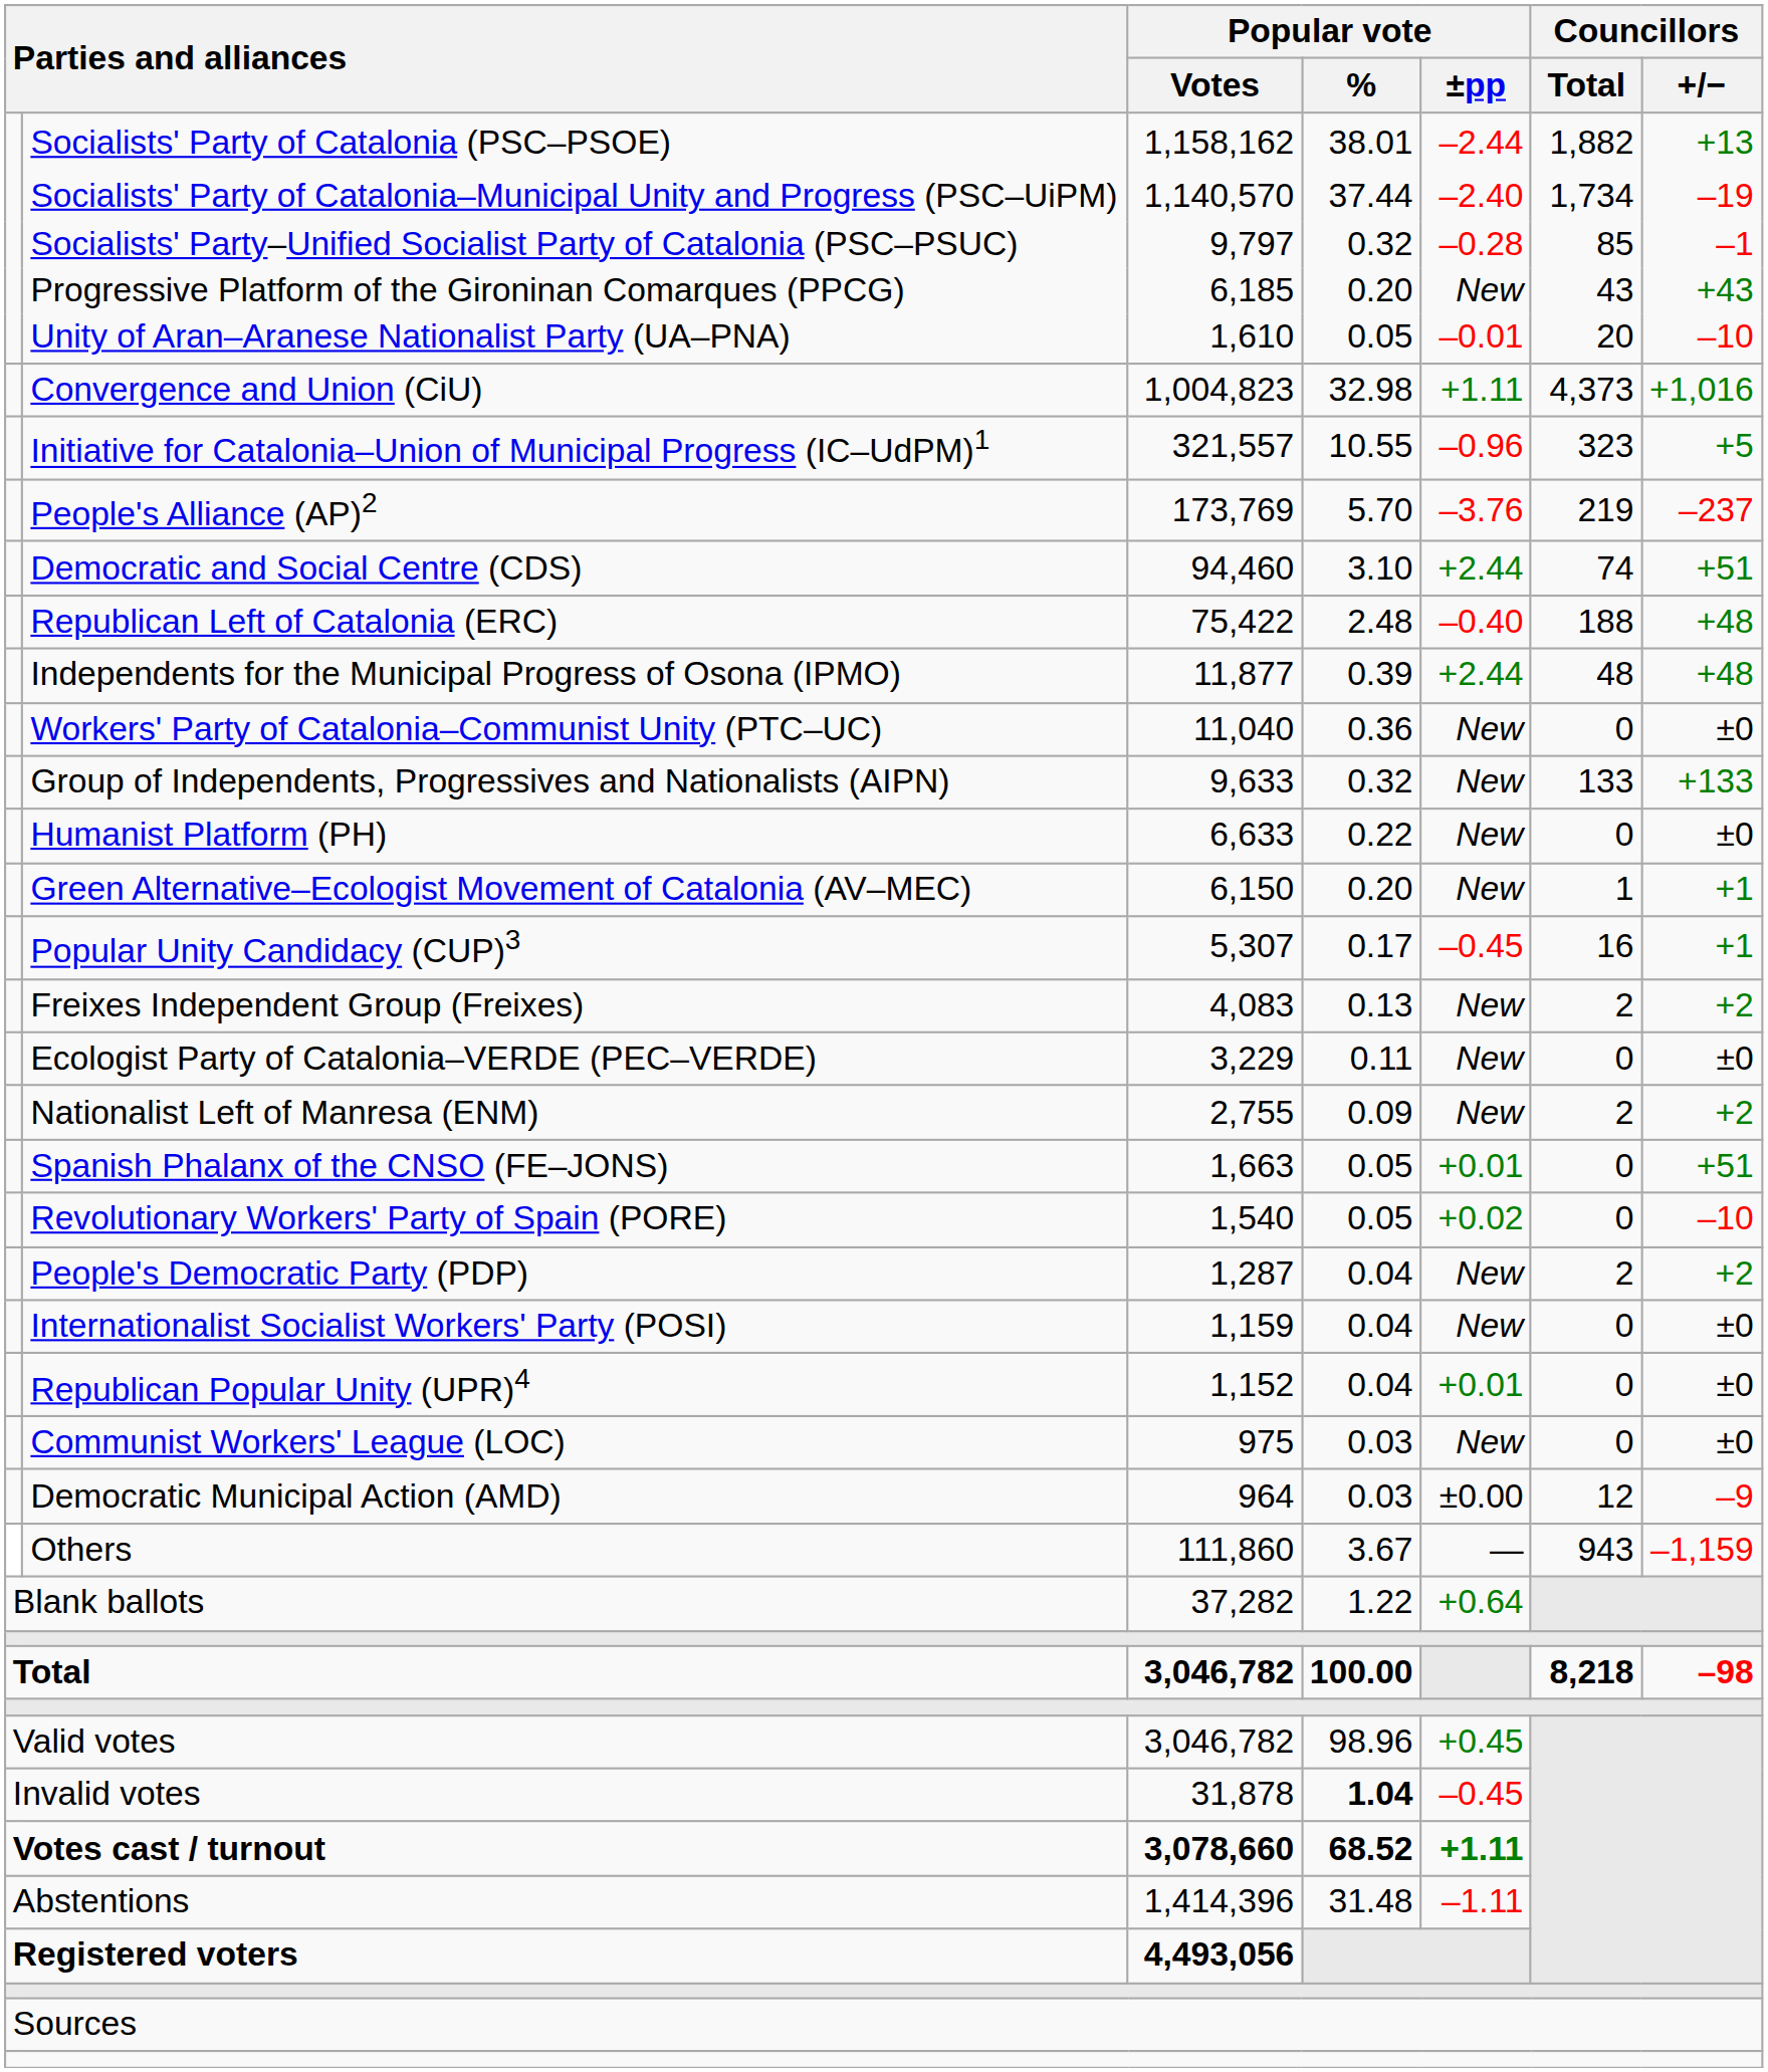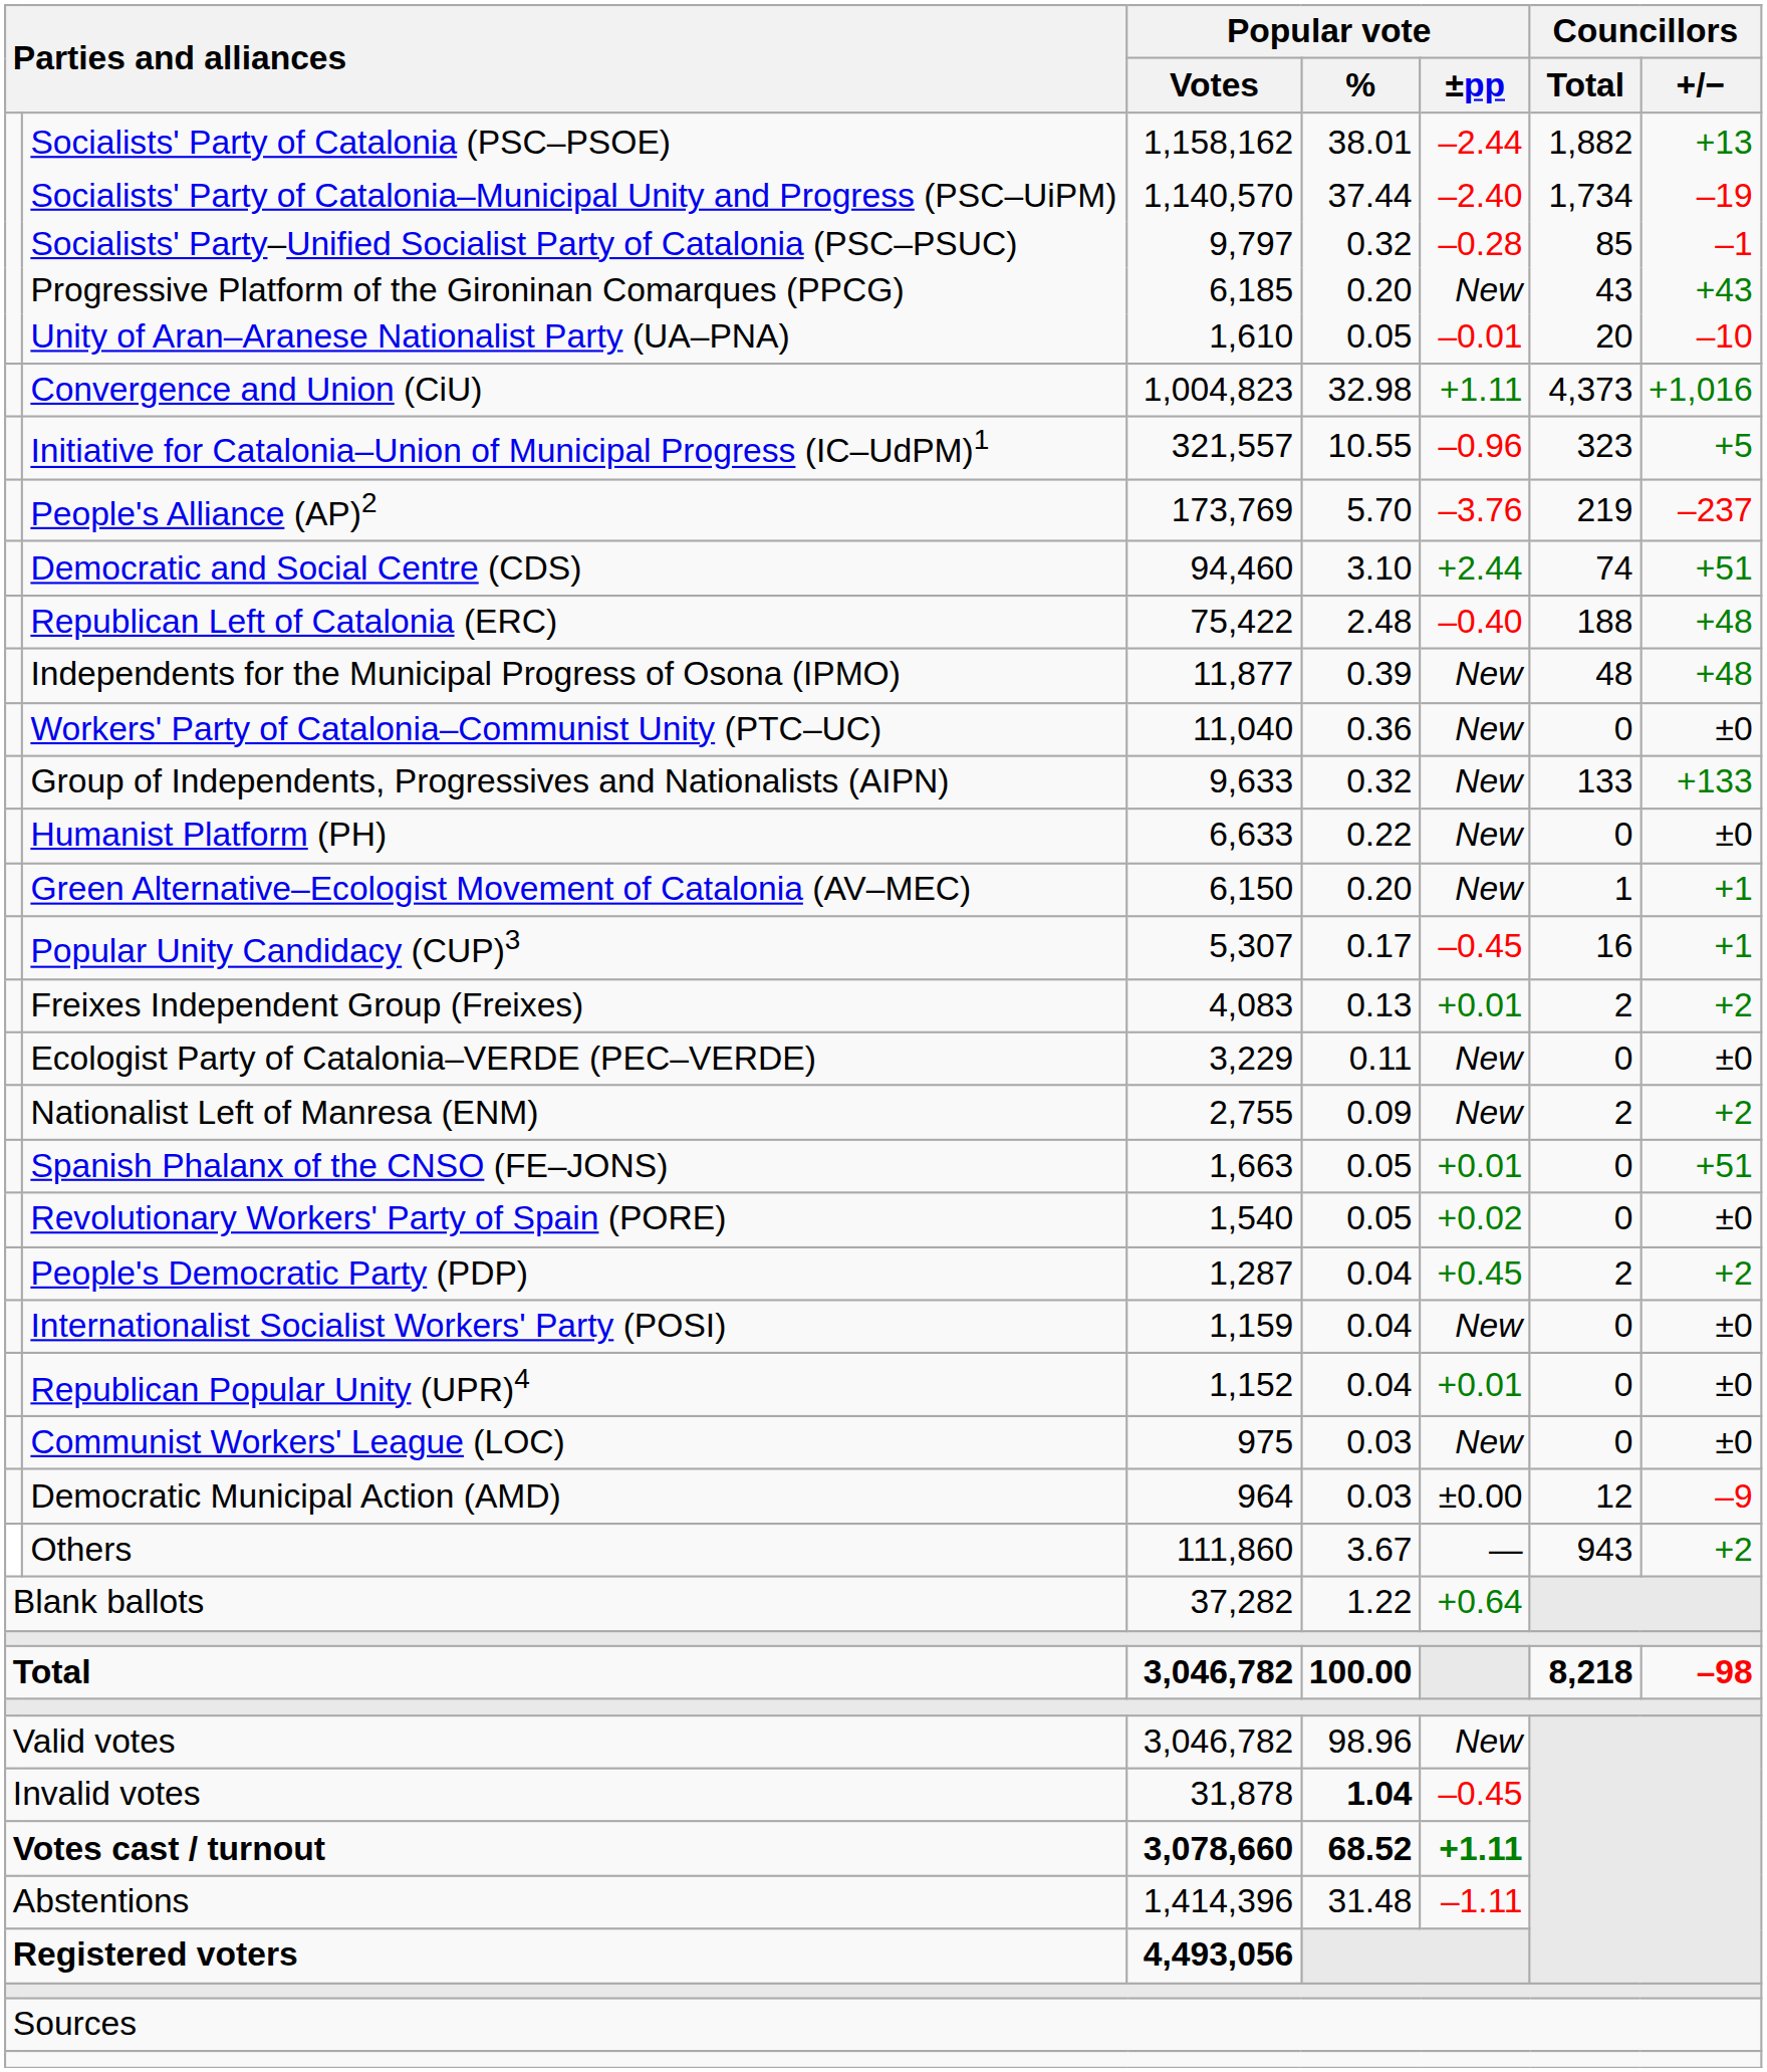Independents for the Municipal Progress of Osona (IPMO) | Popular vote / ±pp: +2.44 -> New
Freixes Independent Group (Freixes) | Popular vote / ±pp: New -> +0.01
Revolutionary Workers' Party of Spain (PORE) | Councillors / +/−: –10 -> ±0
People's Democratic Party (PDP) | Popular vote / ±pp: New -> +0.45
Others | Councillors / +/−: –1,159 -> +2
Valid votes | Popular vote / ±pp: +0.45 -> New
